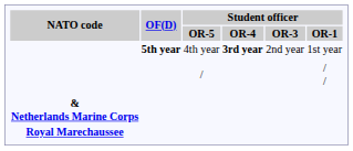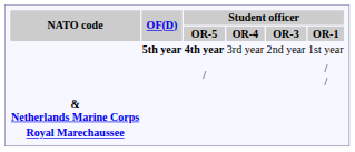row 3 | Student officer / OR-5: normal -> bold
row 3 | Student officer / OR-4: bold -> normal
